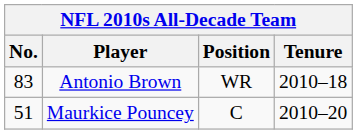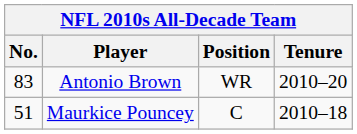Antonio Brown | Tenure: 2010–18 -> 2010–20
Maurkice Pouncey | Tenure: 2010–20 -> 2010–18
